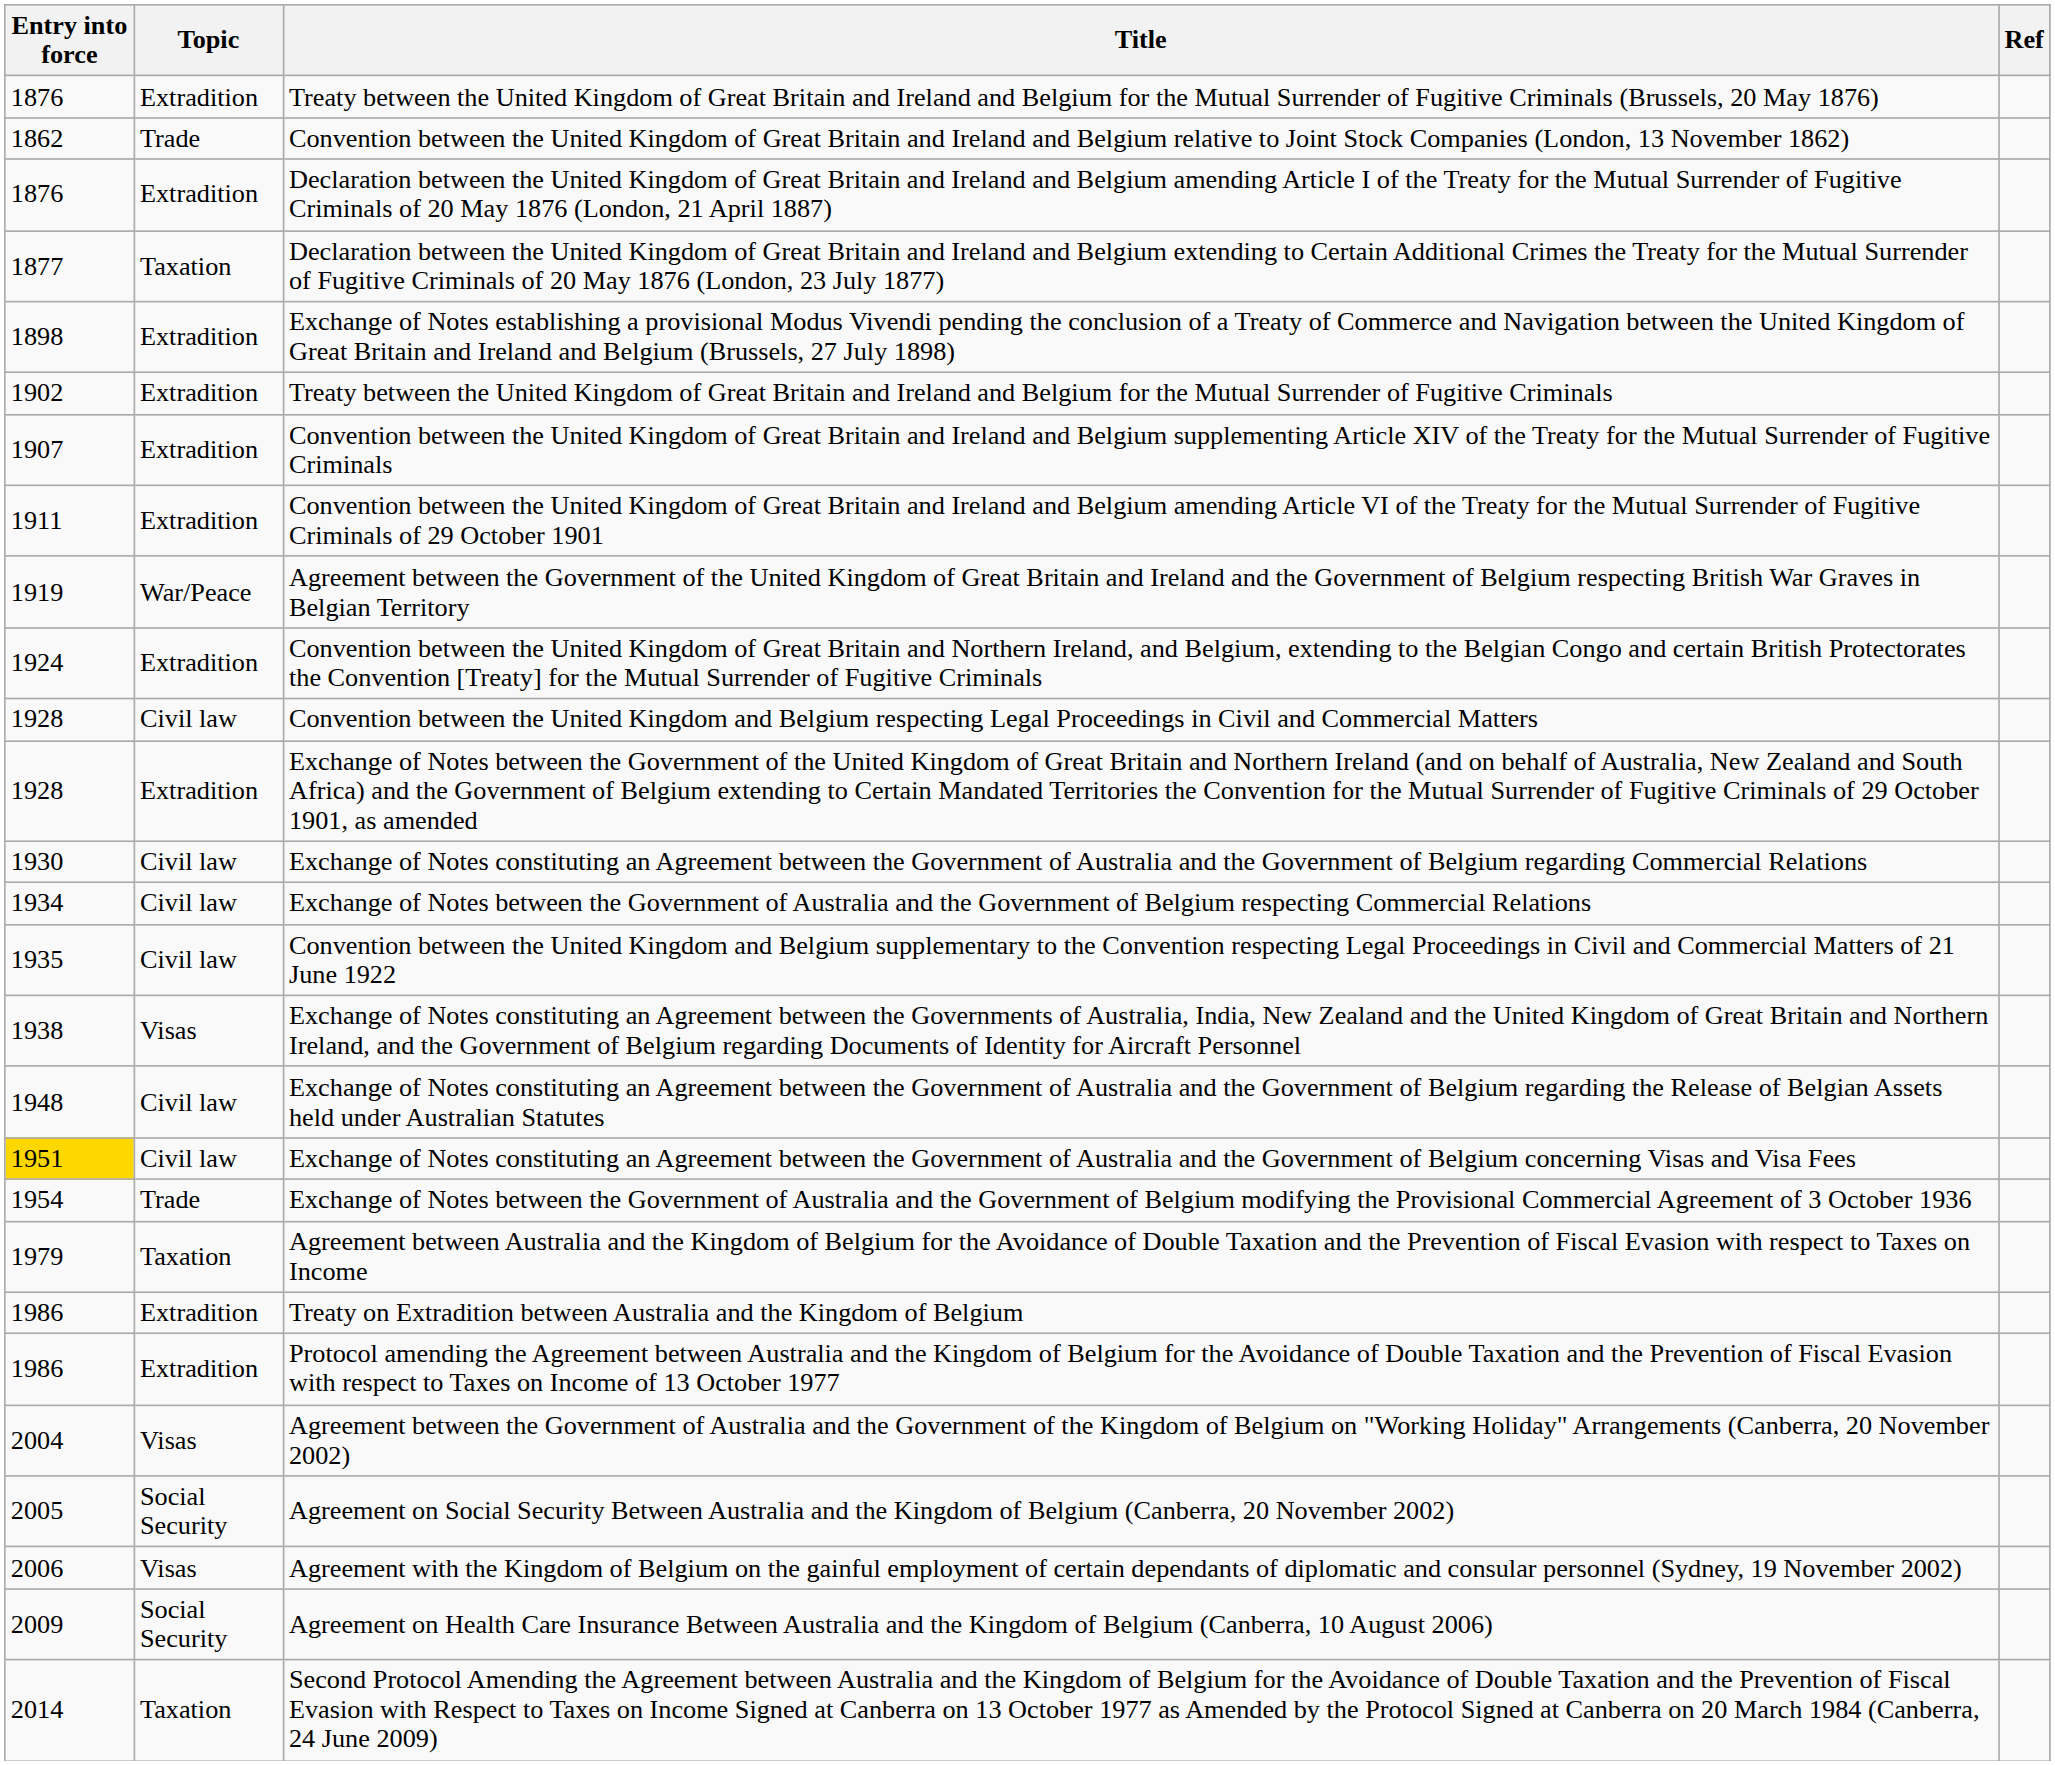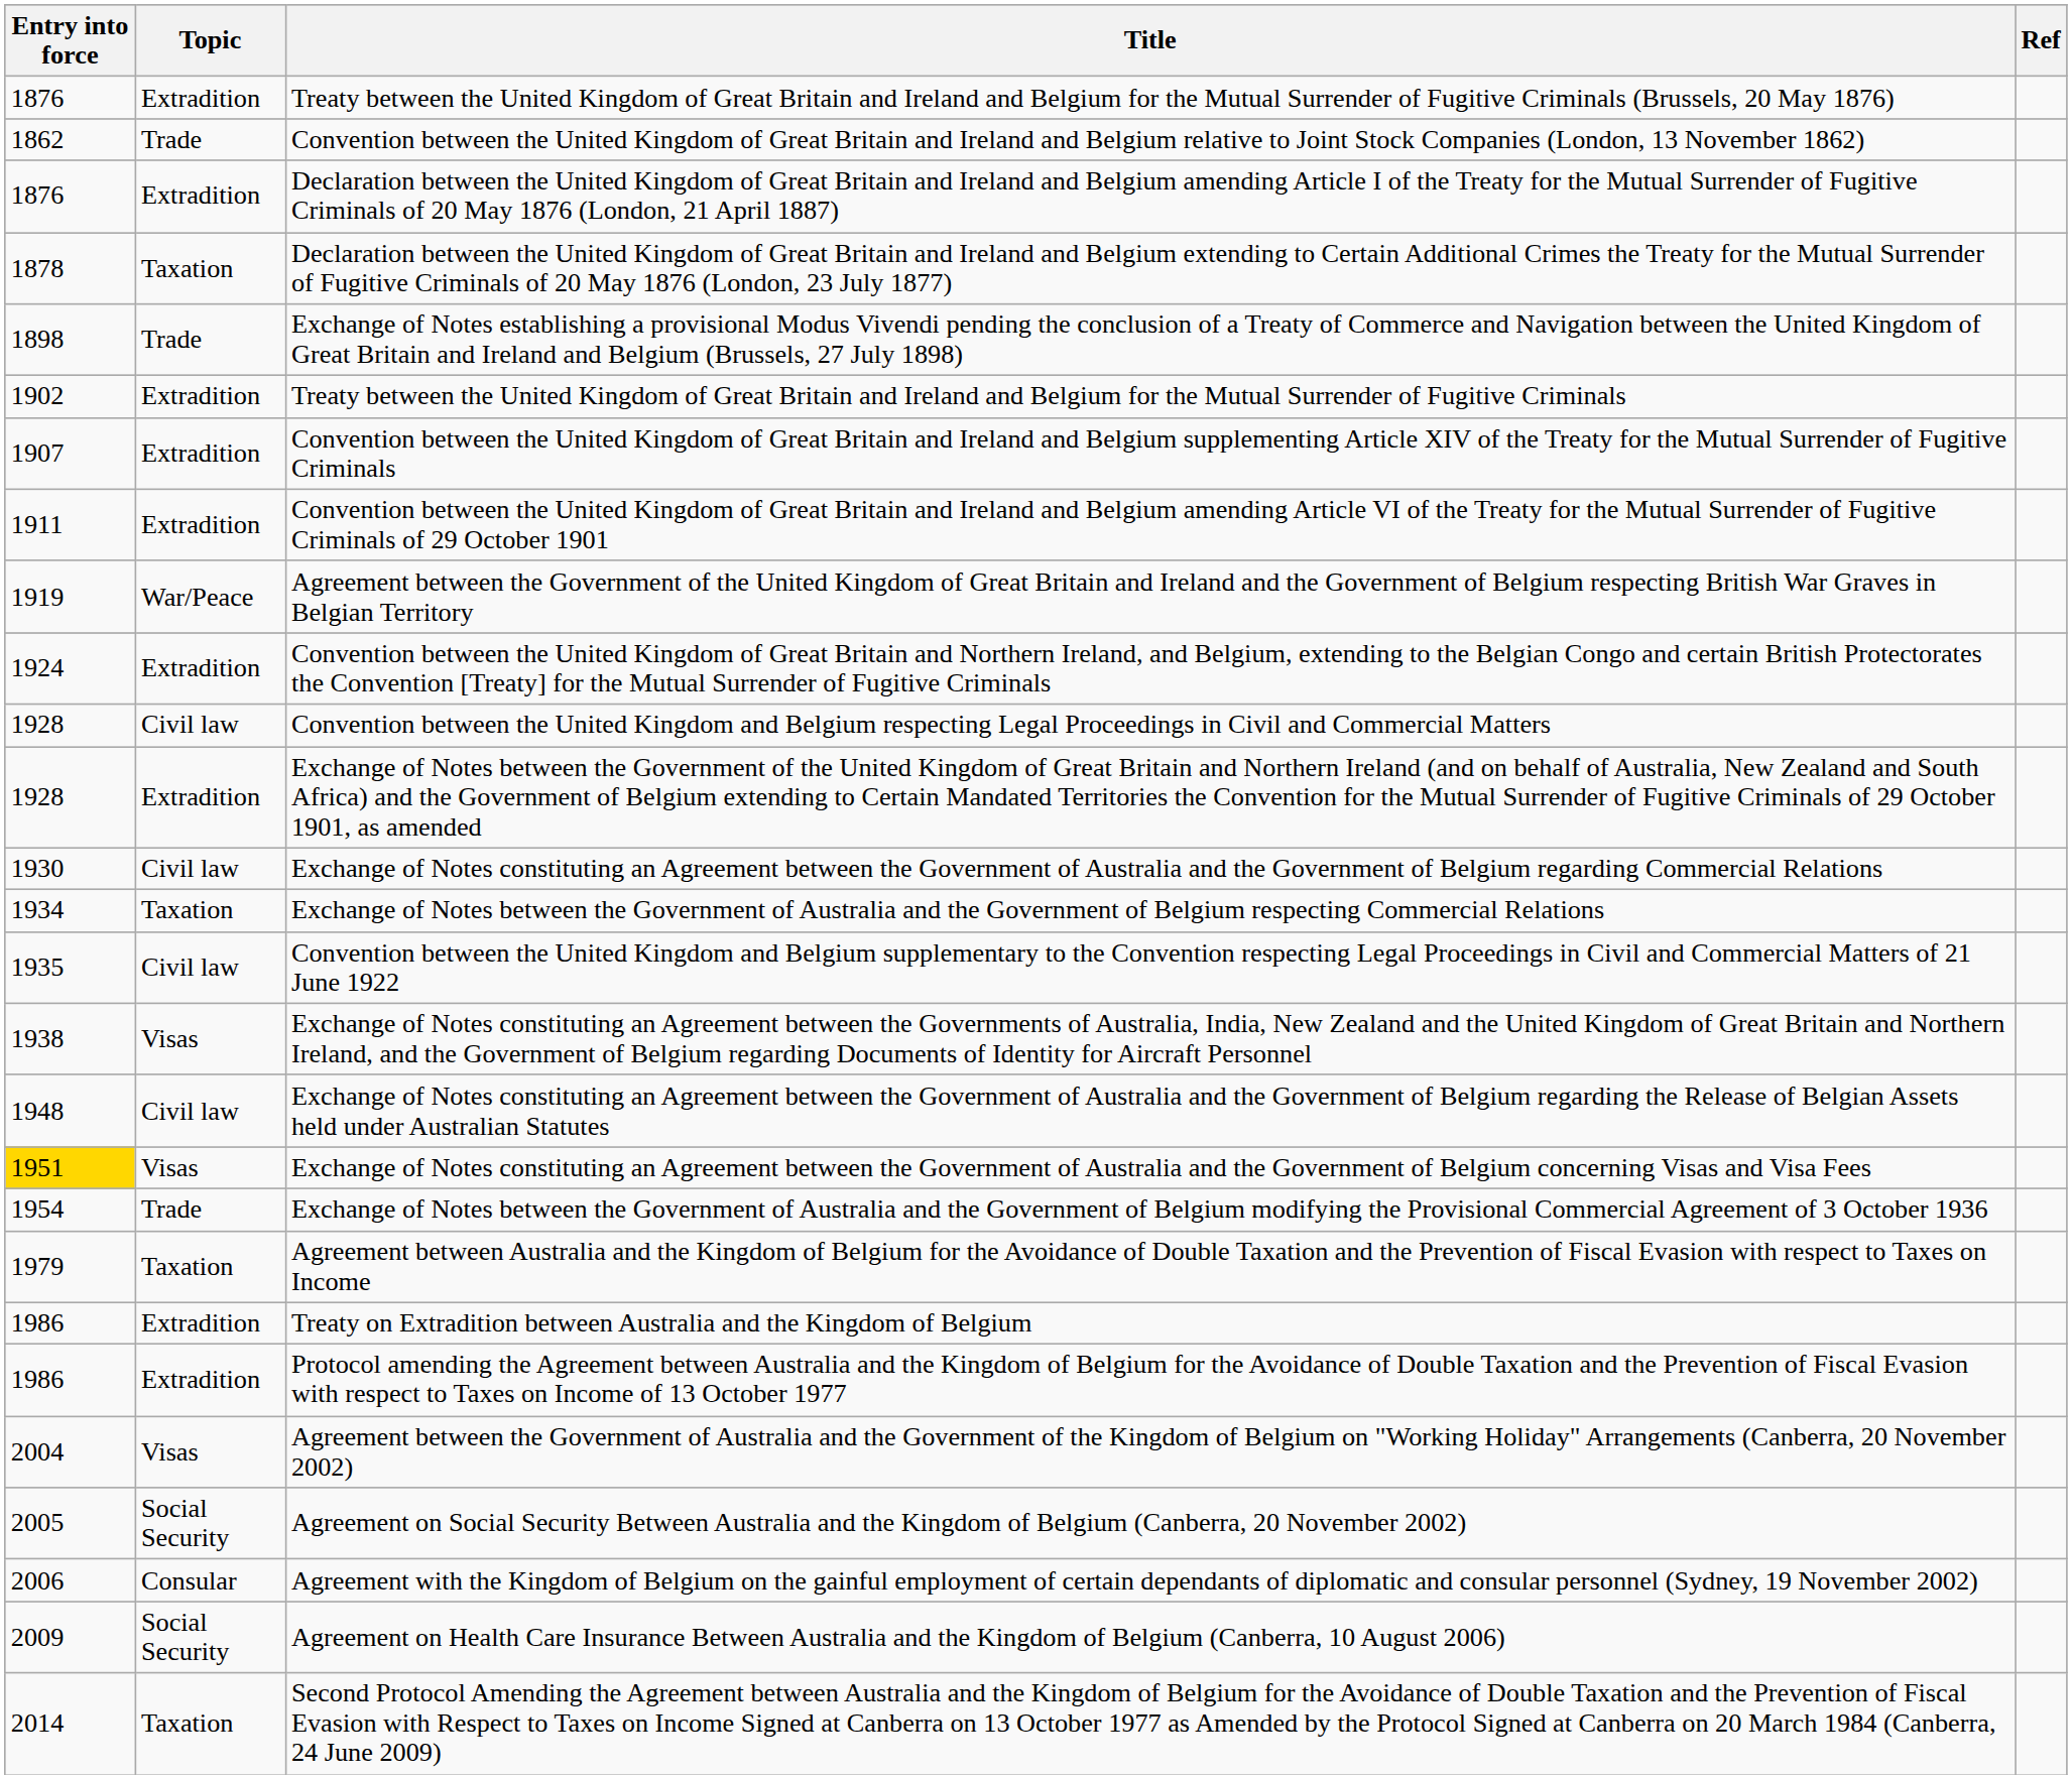row 5 | Entry into force: 1877 -> 1878
row 6 | Topic: Extradition -> Trade
row 15 | Topic: Civil law -> Taxation
row 19 | Topic: Civil law -> Visas
row 26 | Topic: Visas -> Consular
